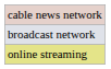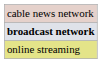row 2 | column 1: normal -> bold
